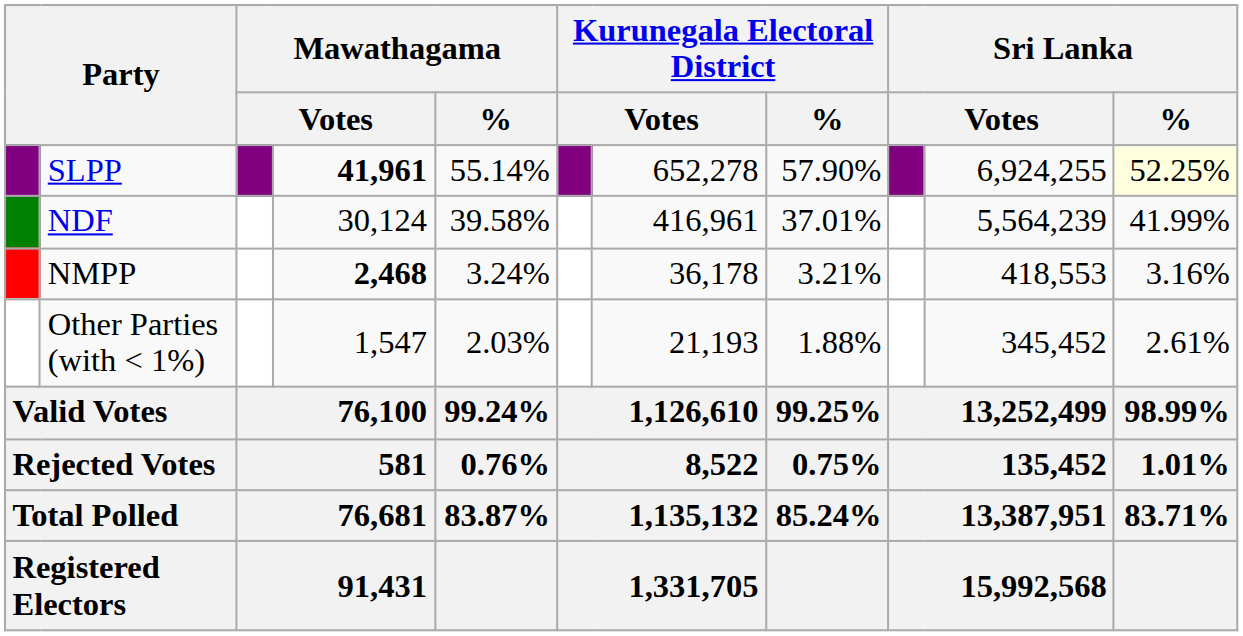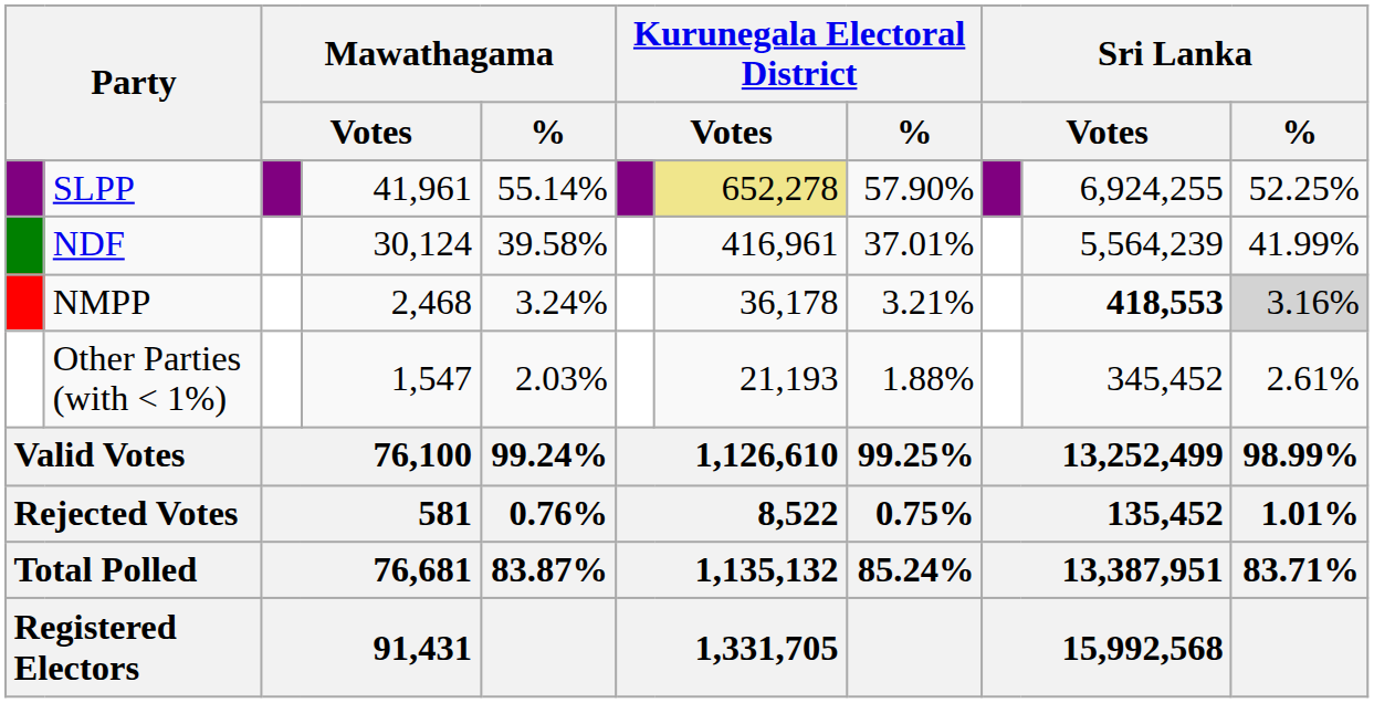SLPP | column 4: bold -> normal
SLPP | column 7: no background -> khaki background
SLPP | Sri Lanka / %: lightyellow background -> no background
NMPP | column 4: bold -> normal
NMPP | column 10: normal -> bold
NMPP | Sri Lanka / %: no background -> lightgrey background
